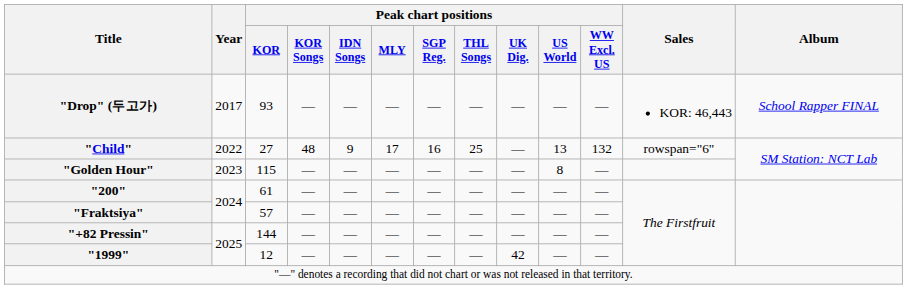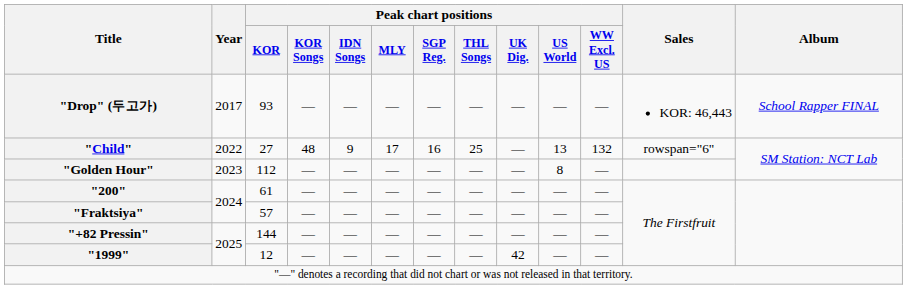"Golden Hour" | Peak chart positions / KOR: 115 -> 112
